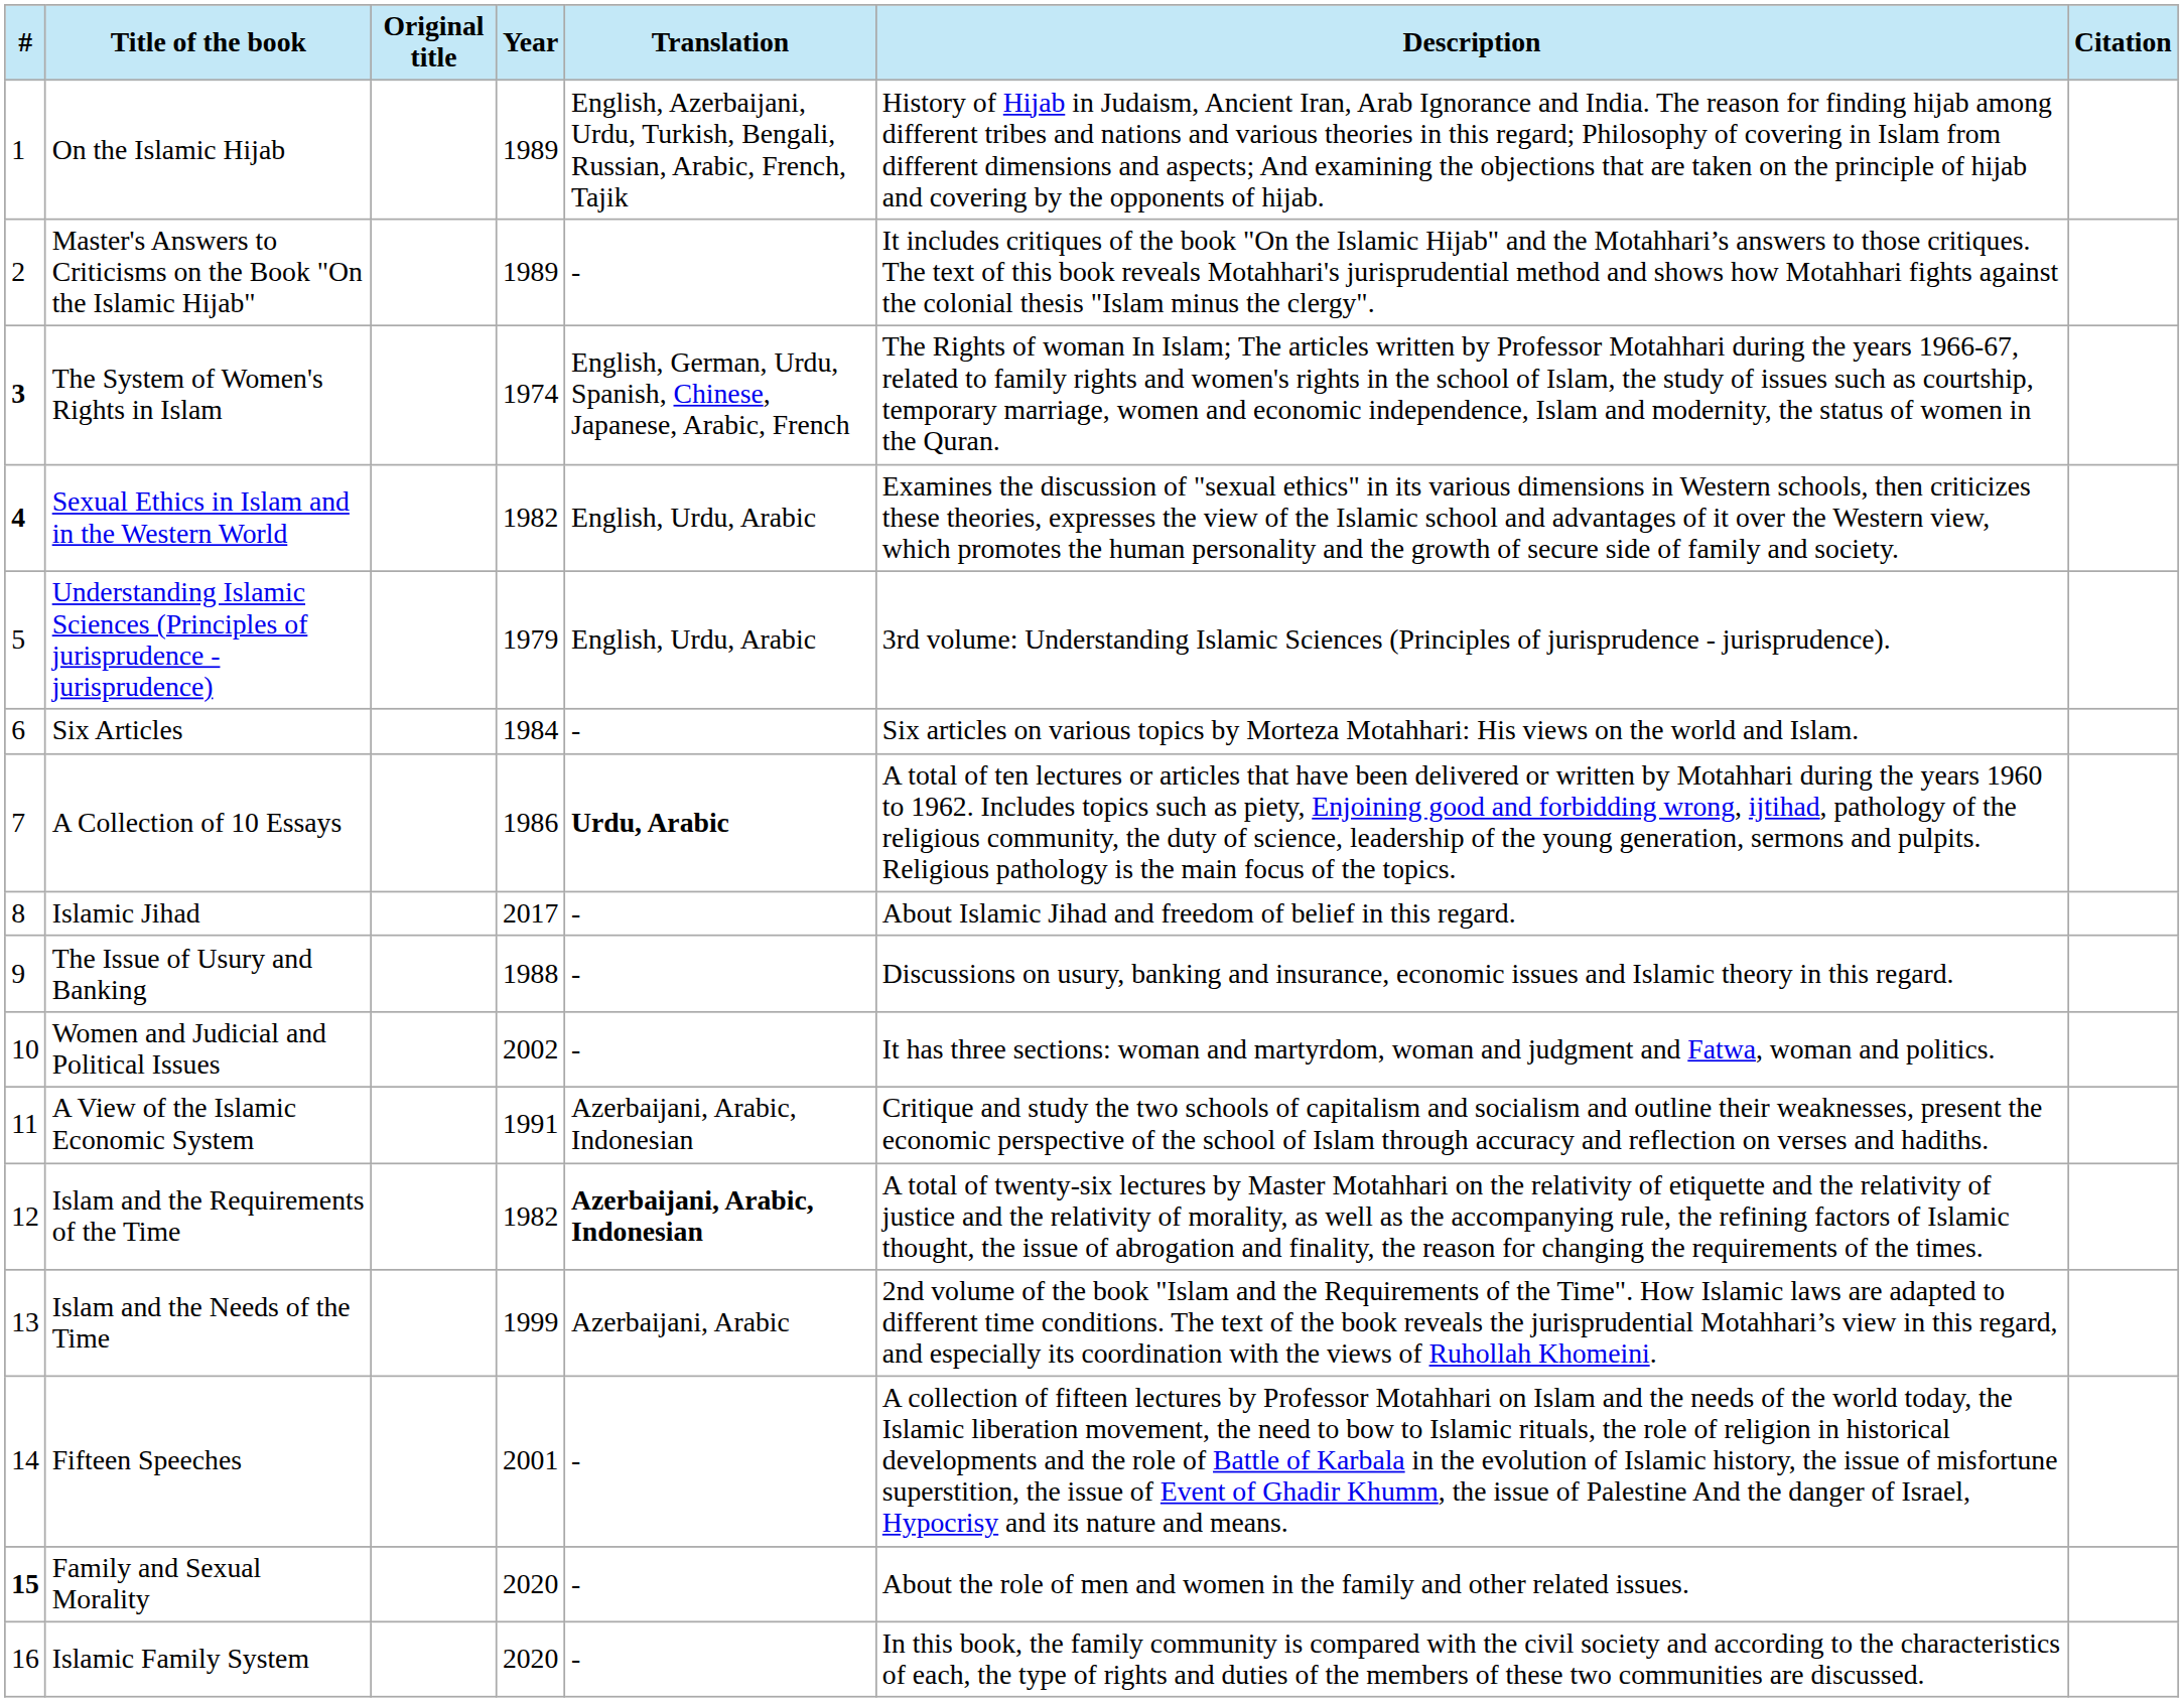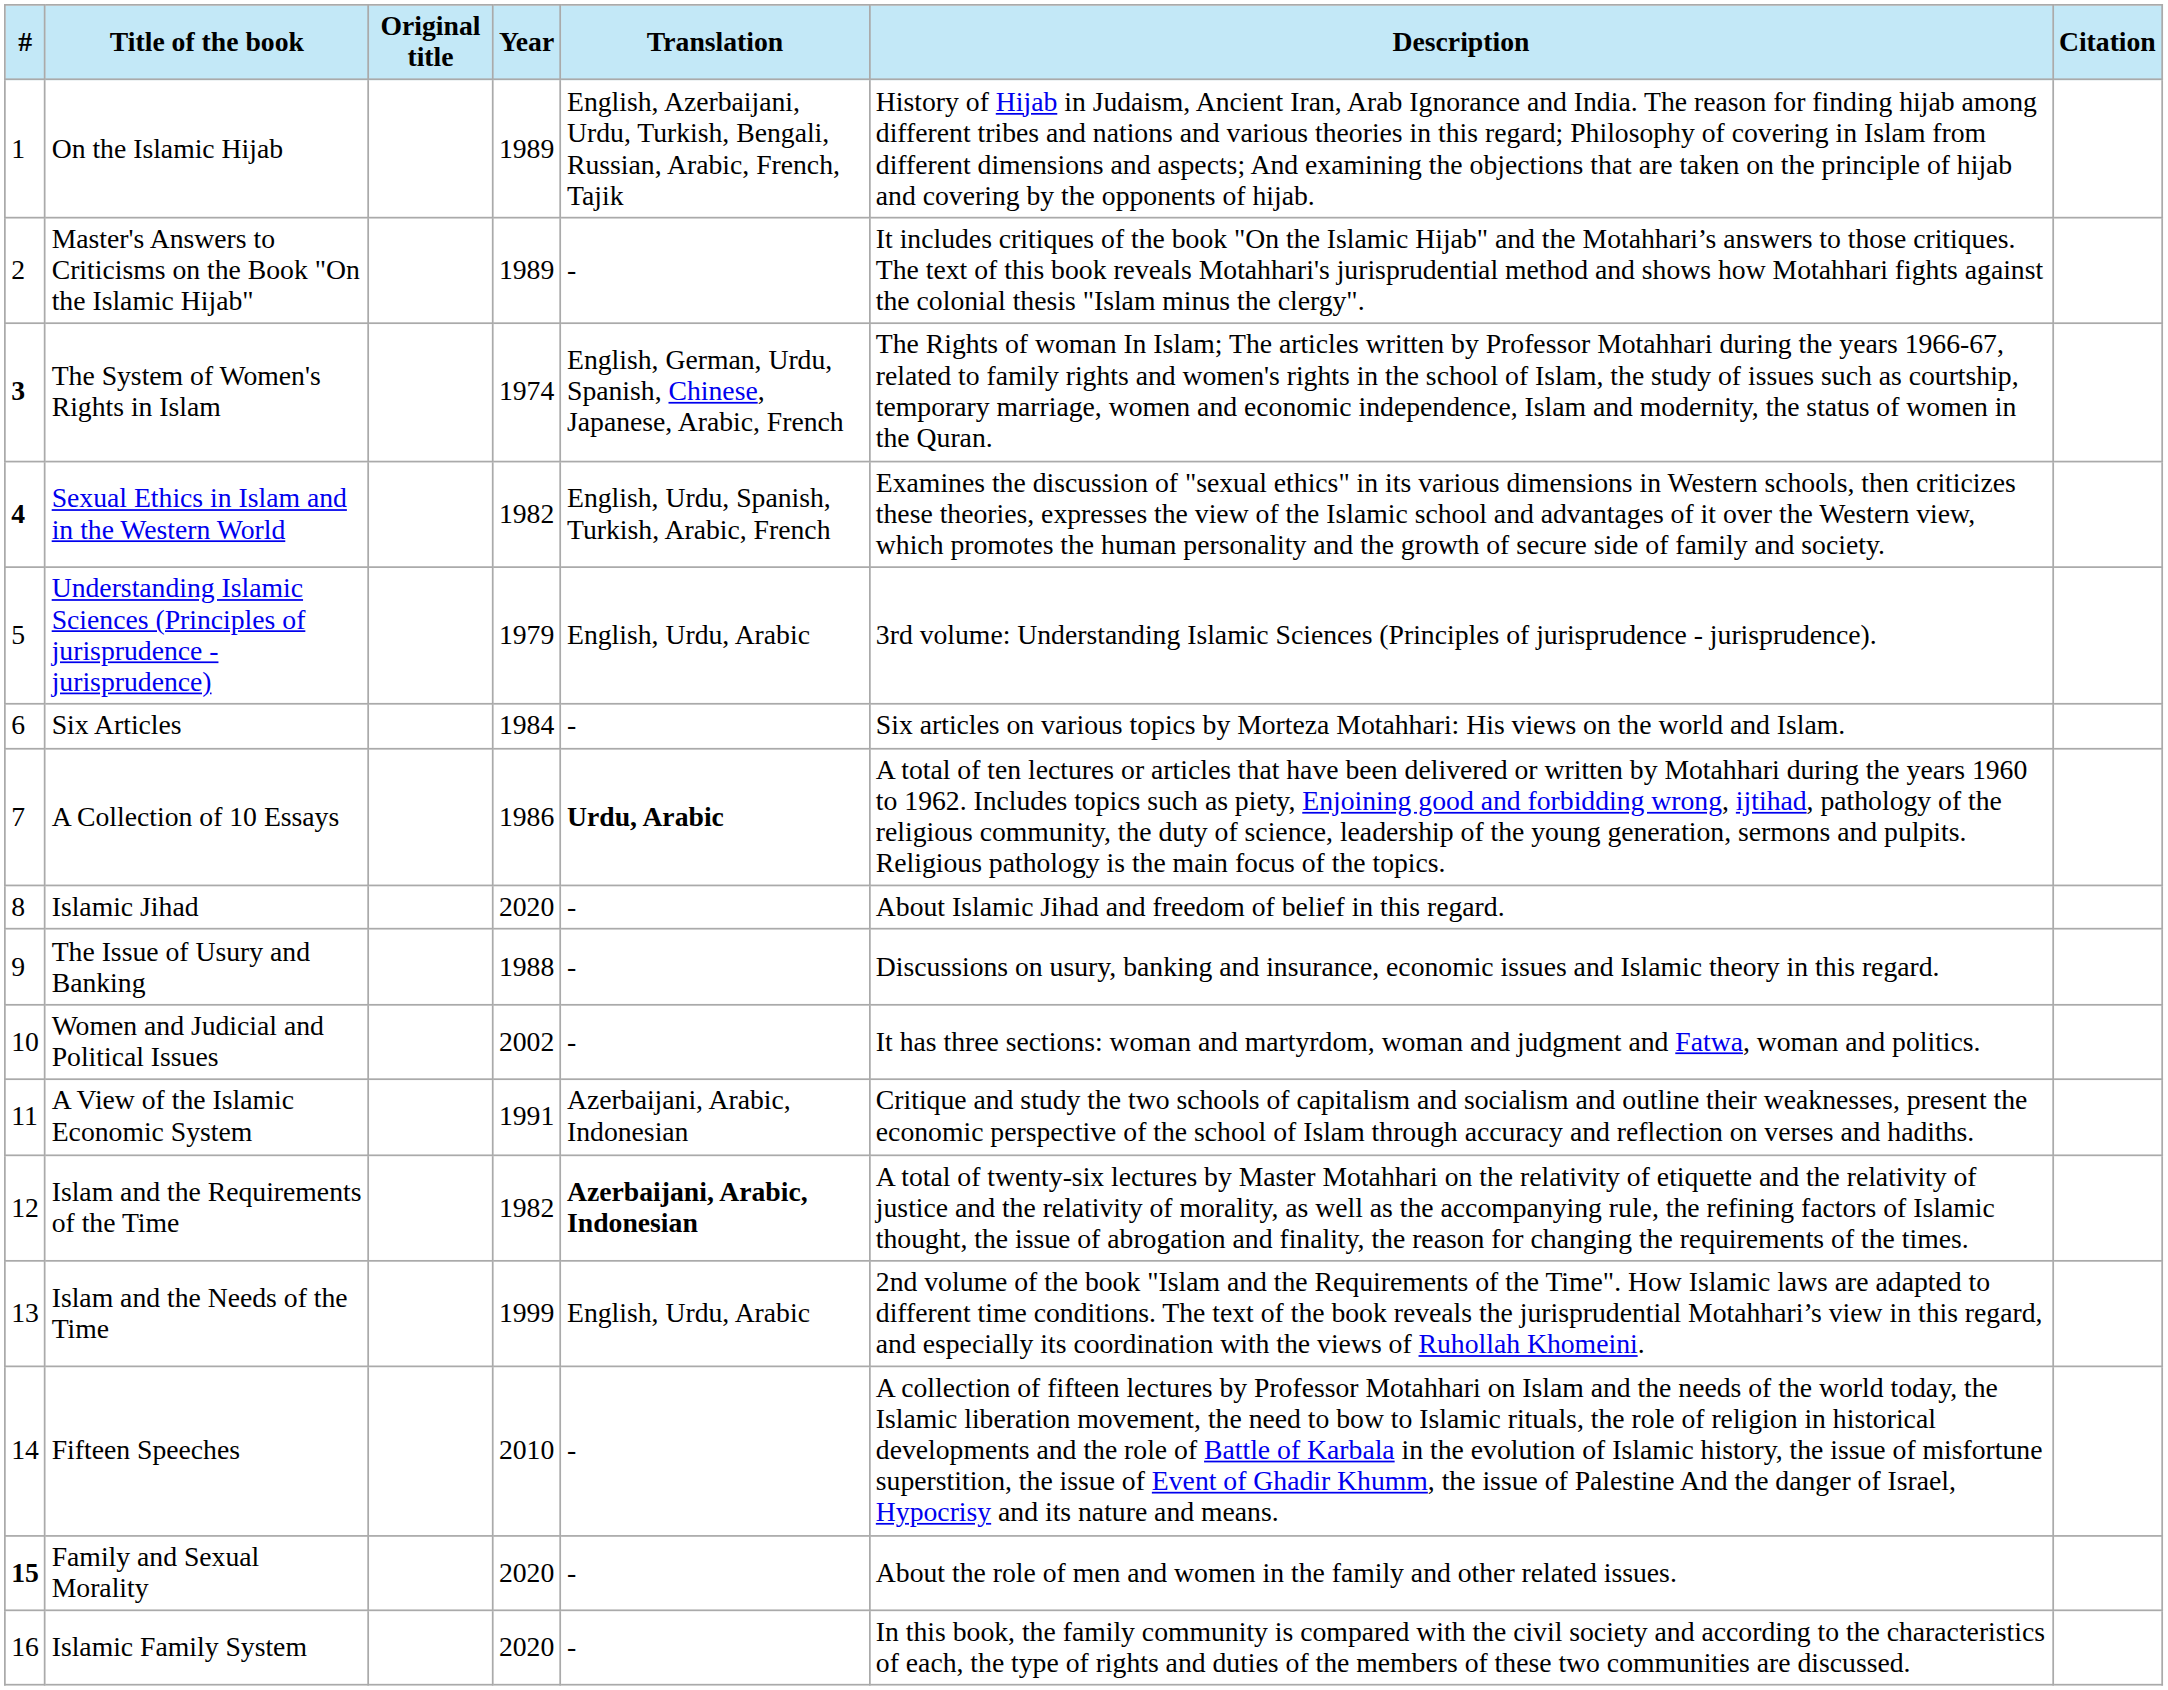Sexual Ethics in Islam and in the Western World | Translation: English, Urdu, Arabic -> English, Urdu, Spanish, Turkish, Arabic, French
Islamic Jihad | Year: 2017 -> 2020
Islam and the Needs of the Time | Translation: Azerbaijani, Arabic -> English, Urdu, Arabic
Fifteen Speeches | Year: 2001 -> 2010
